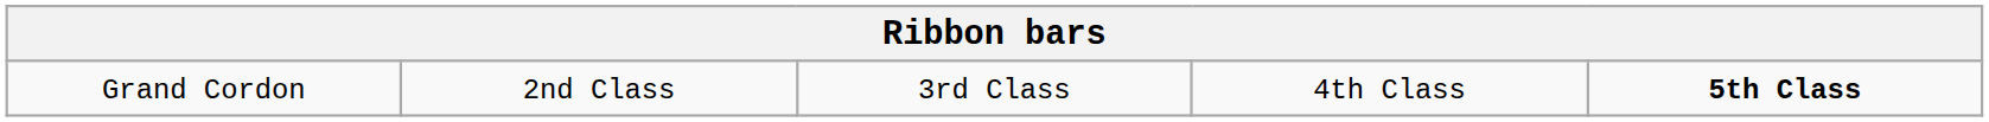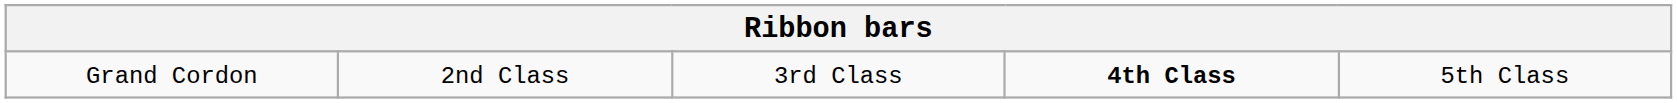Grand Cordon | column 4: normal -> bold
Grand Cordon | column 5: bold -> normal
